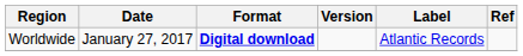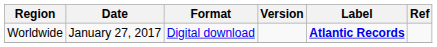Worldwide | Format: bold -> normal
Worldwide | Label: normal -> bold
